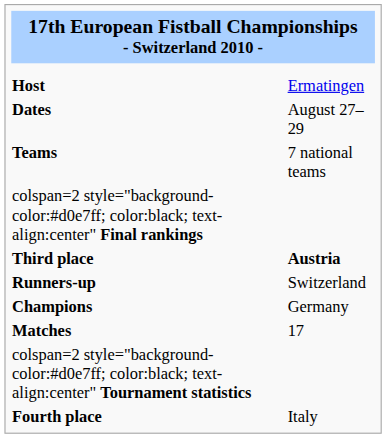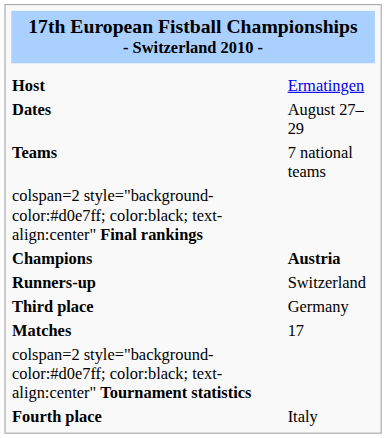row 6 | column 1: Third place -> Champions
row 8 | column 1: Champions -> Third place
